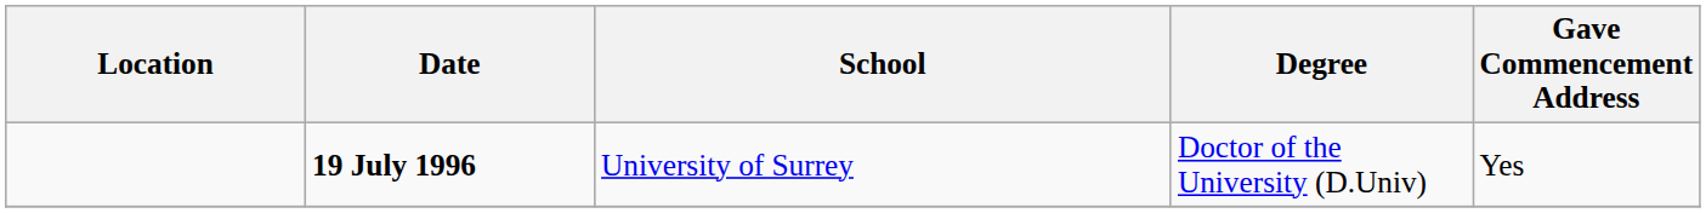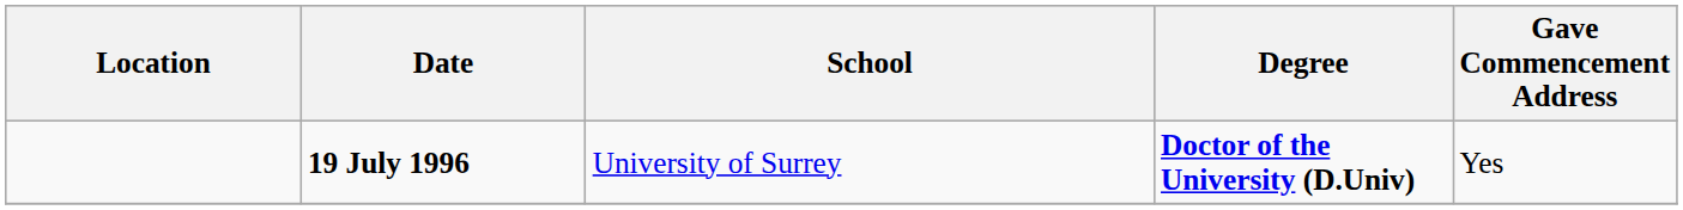19 July 1996 | Degree: normal -> bold
